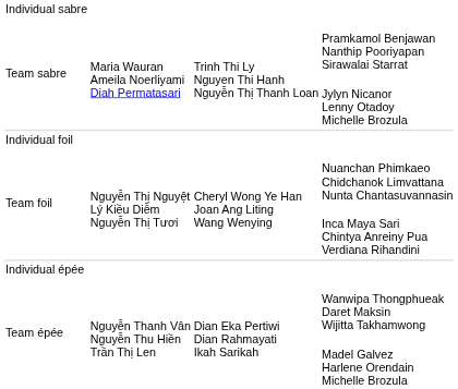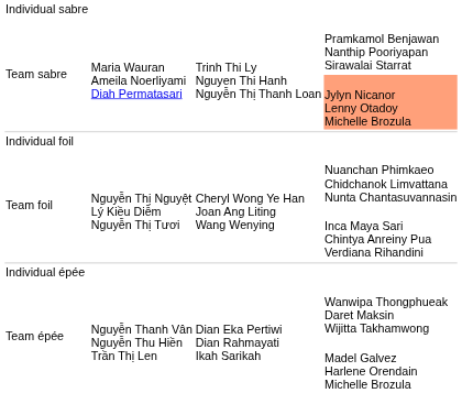Team sabre / Jylyn Nicanor Lenny Otadoy Michelle Brozula | column 4: no background -> lightsalmon background
